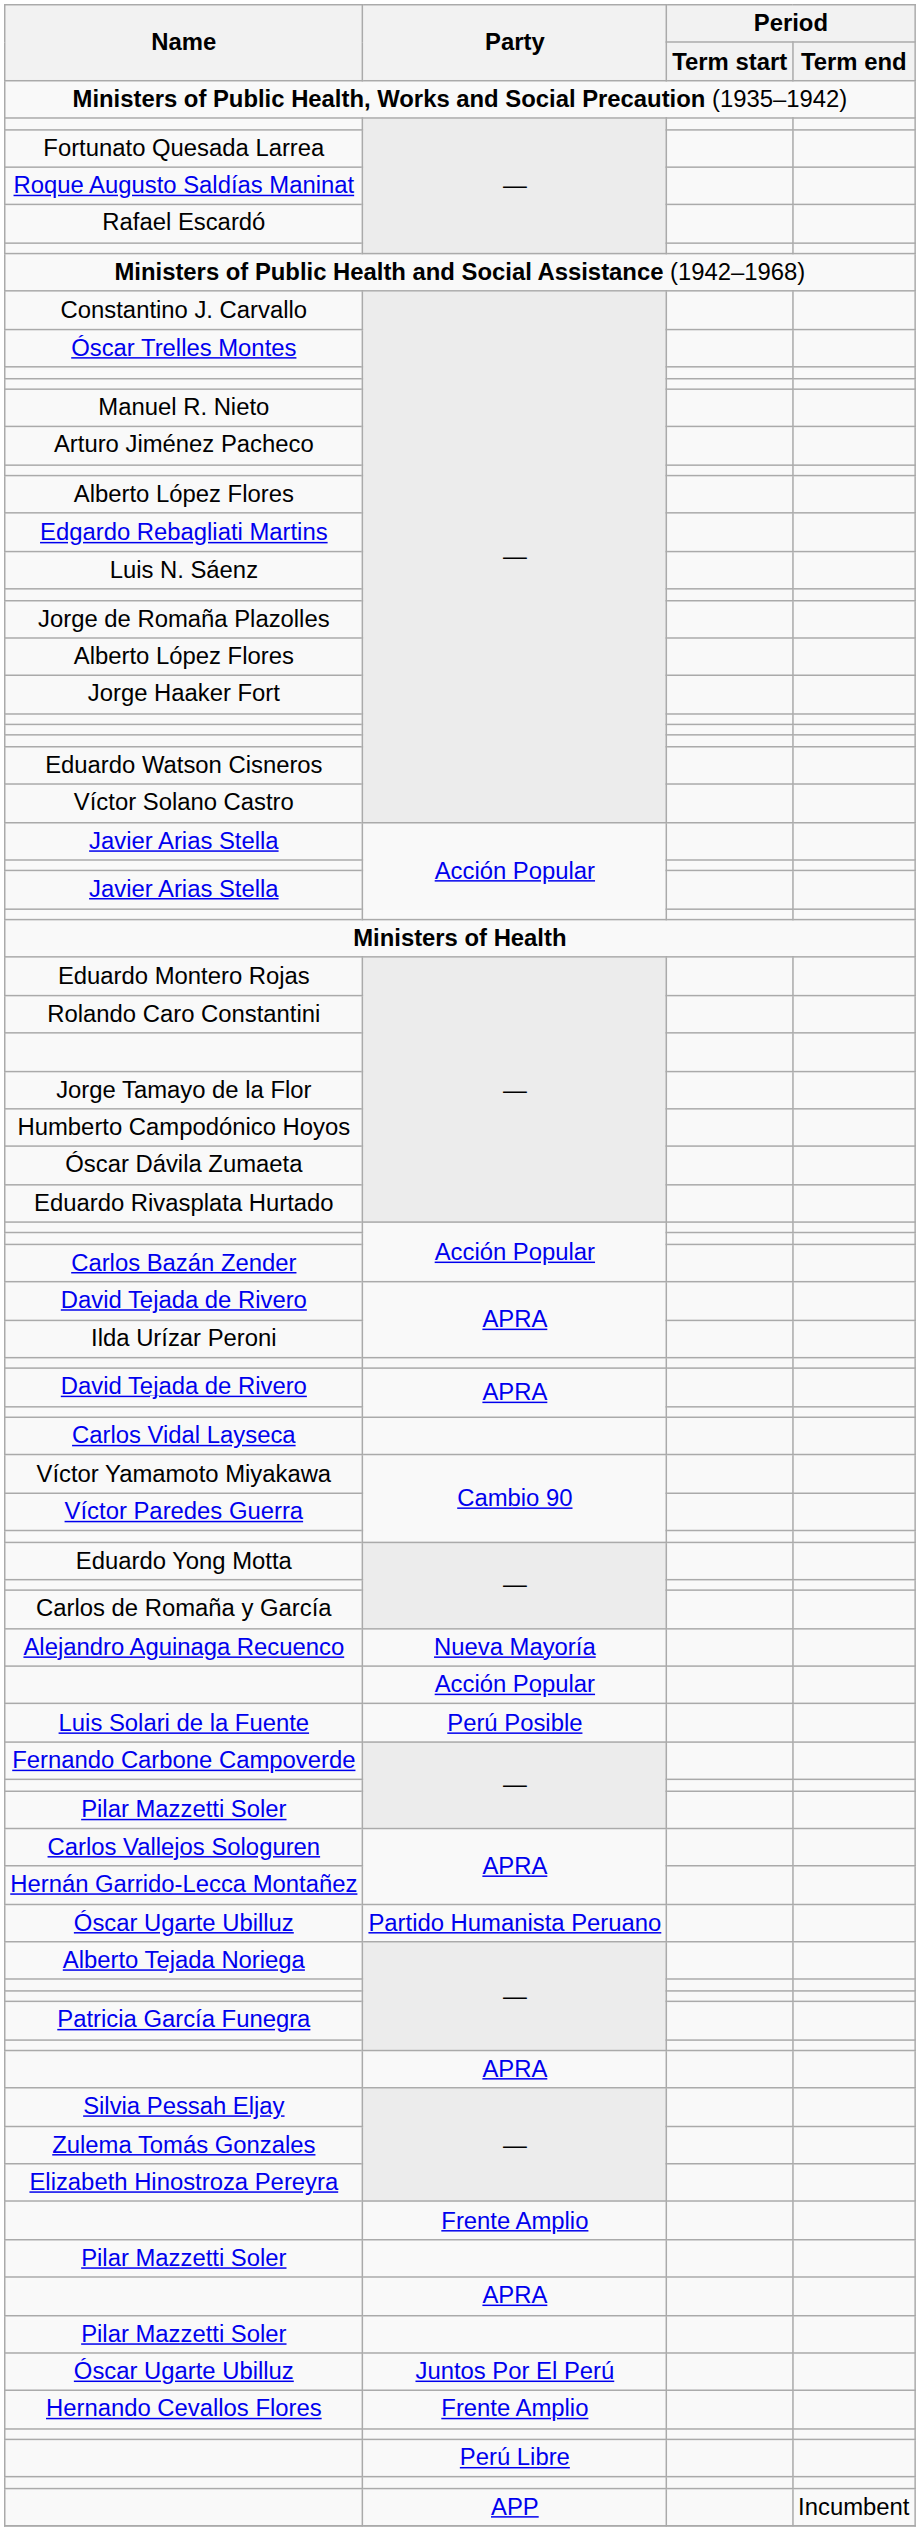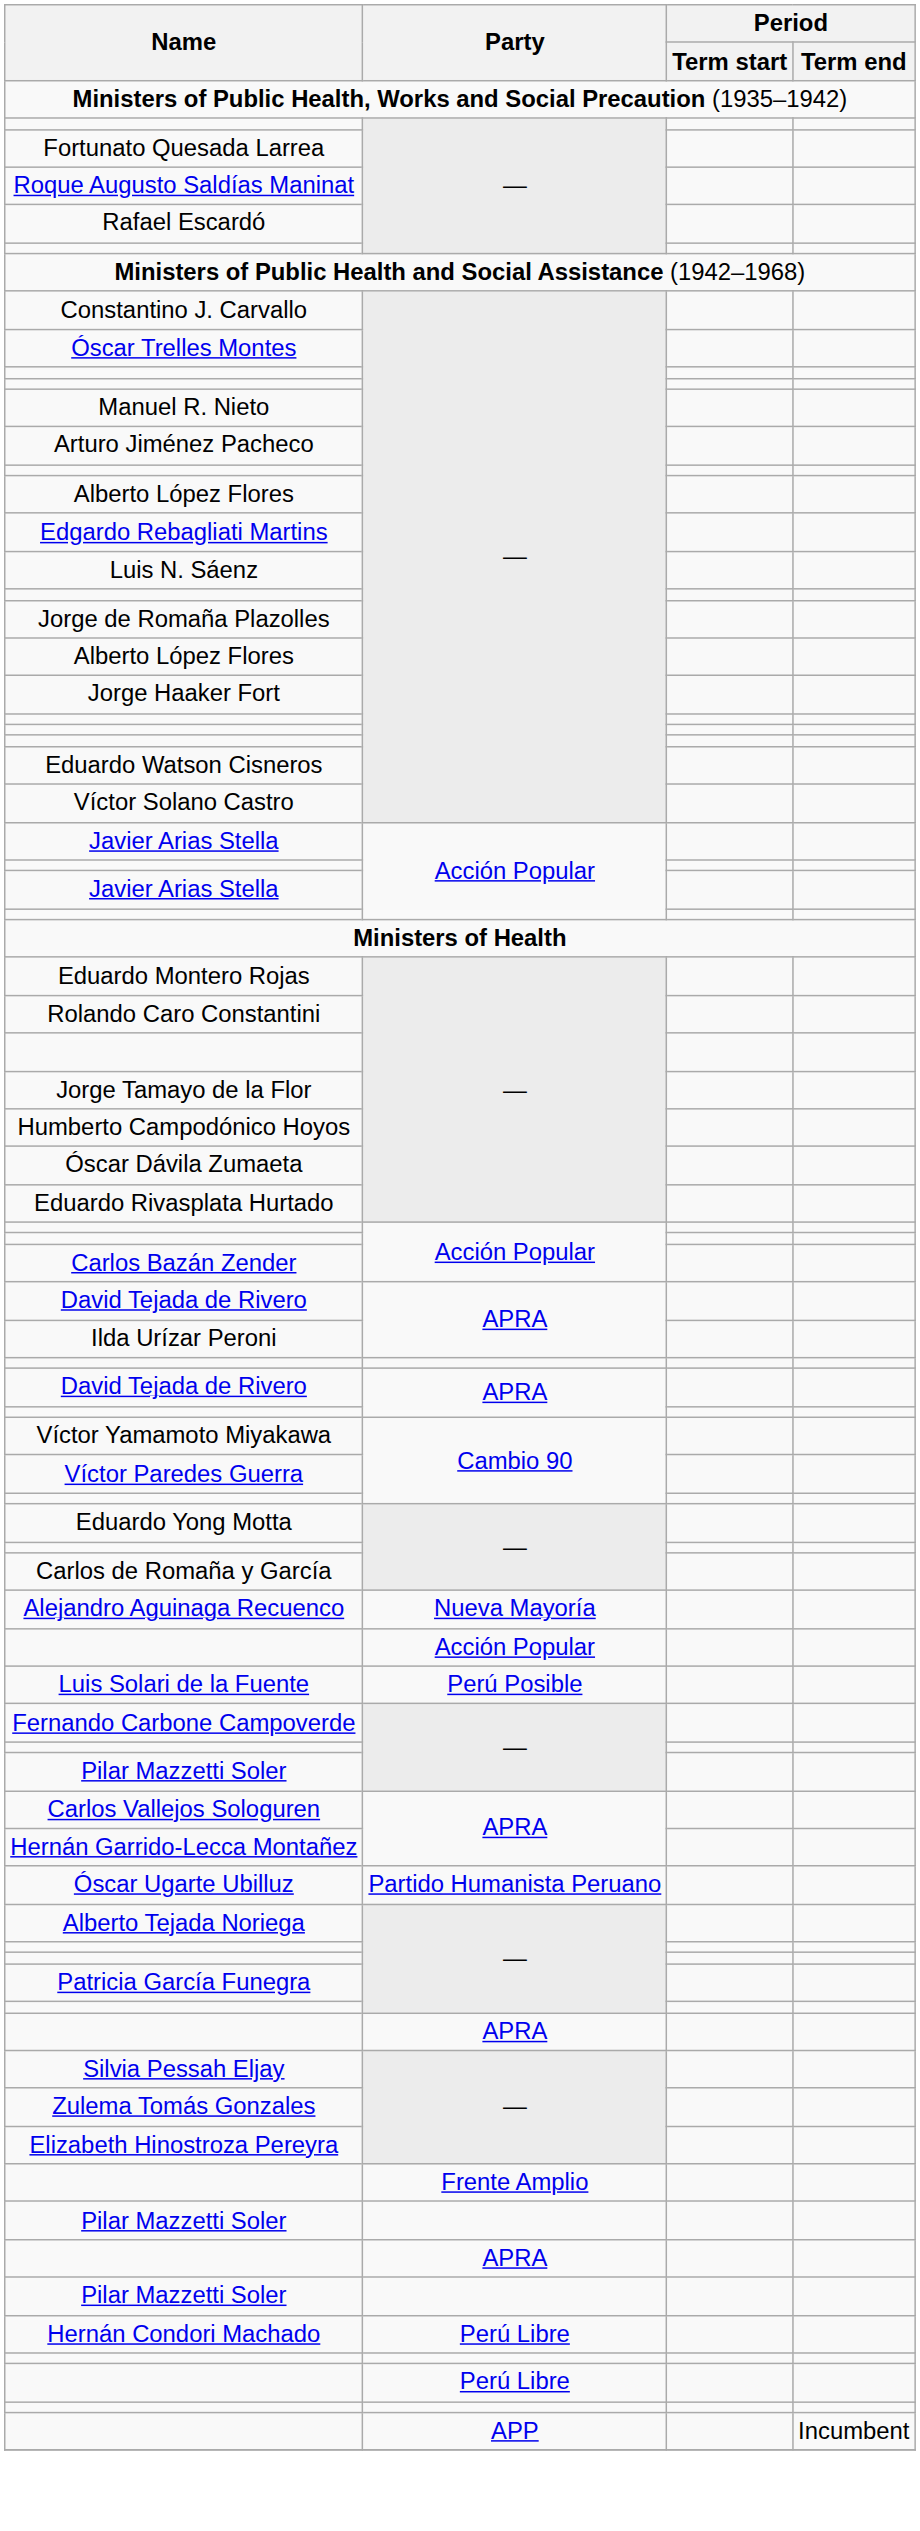- row: Carlos Vidal Layseca
- row: Óscar Ugarte Ubilluz | Juntos Por El Perú
- row: Hernando Cevallos Flores | Frente Amplio
+ row: Hernán Condori Machado | Perú Libre
